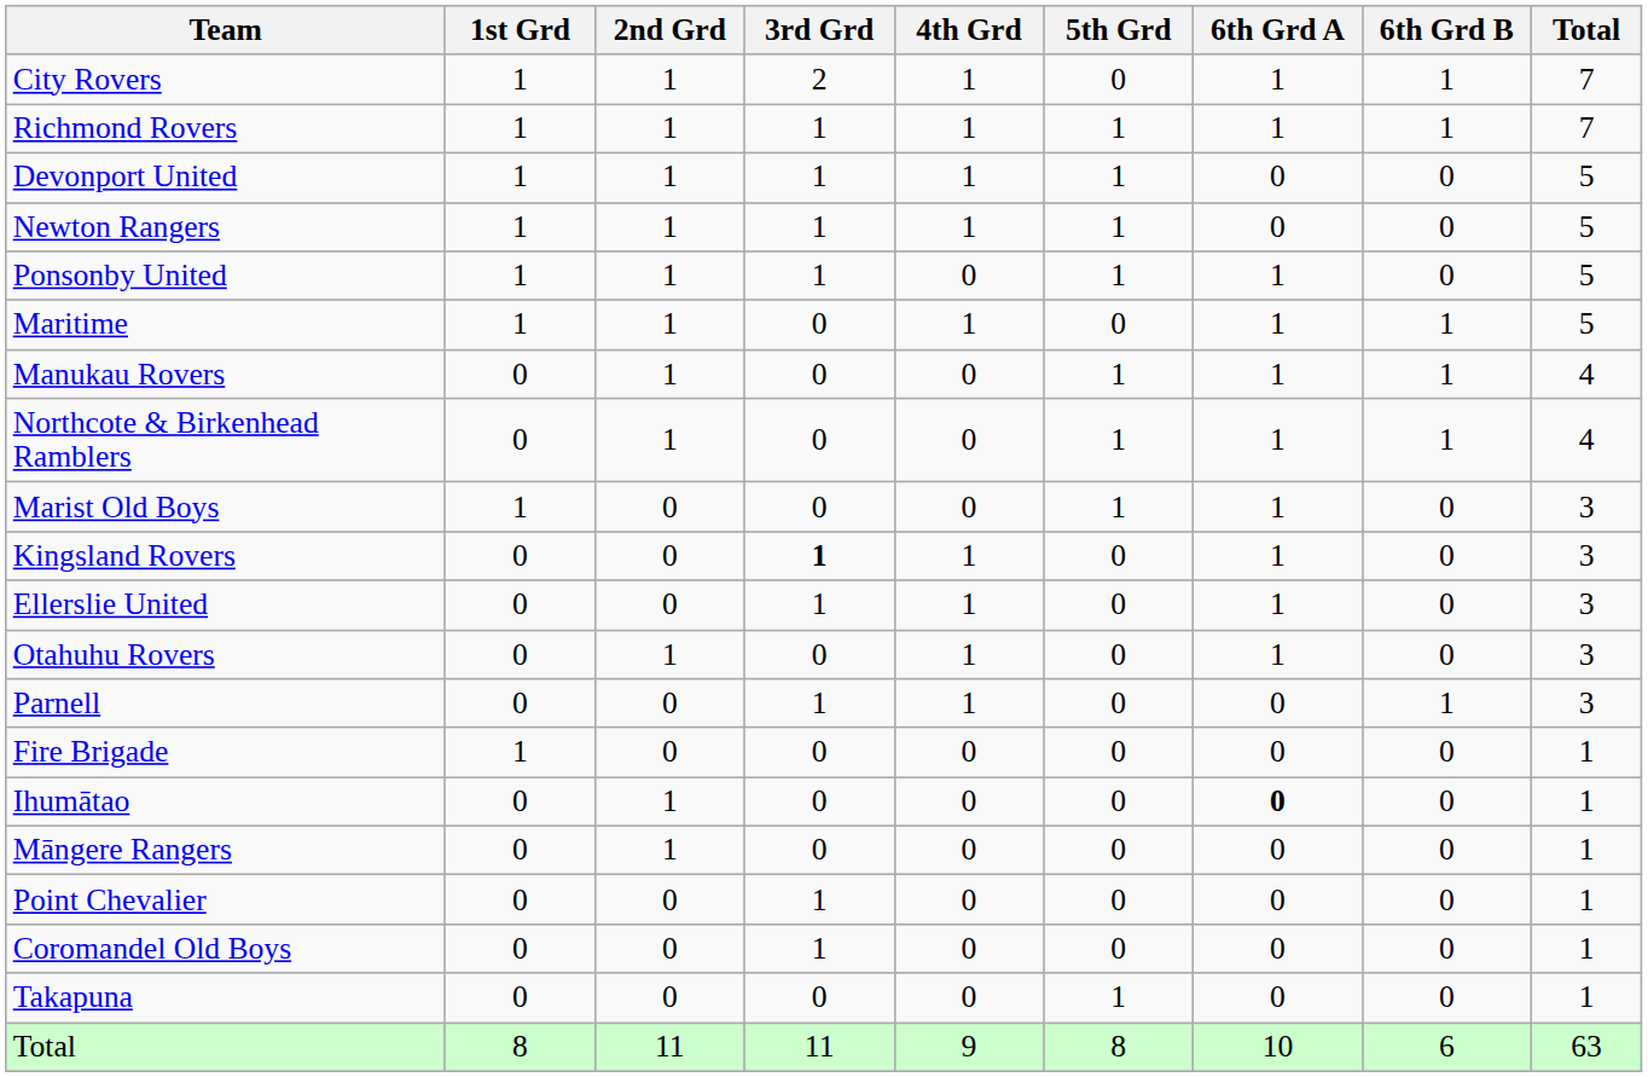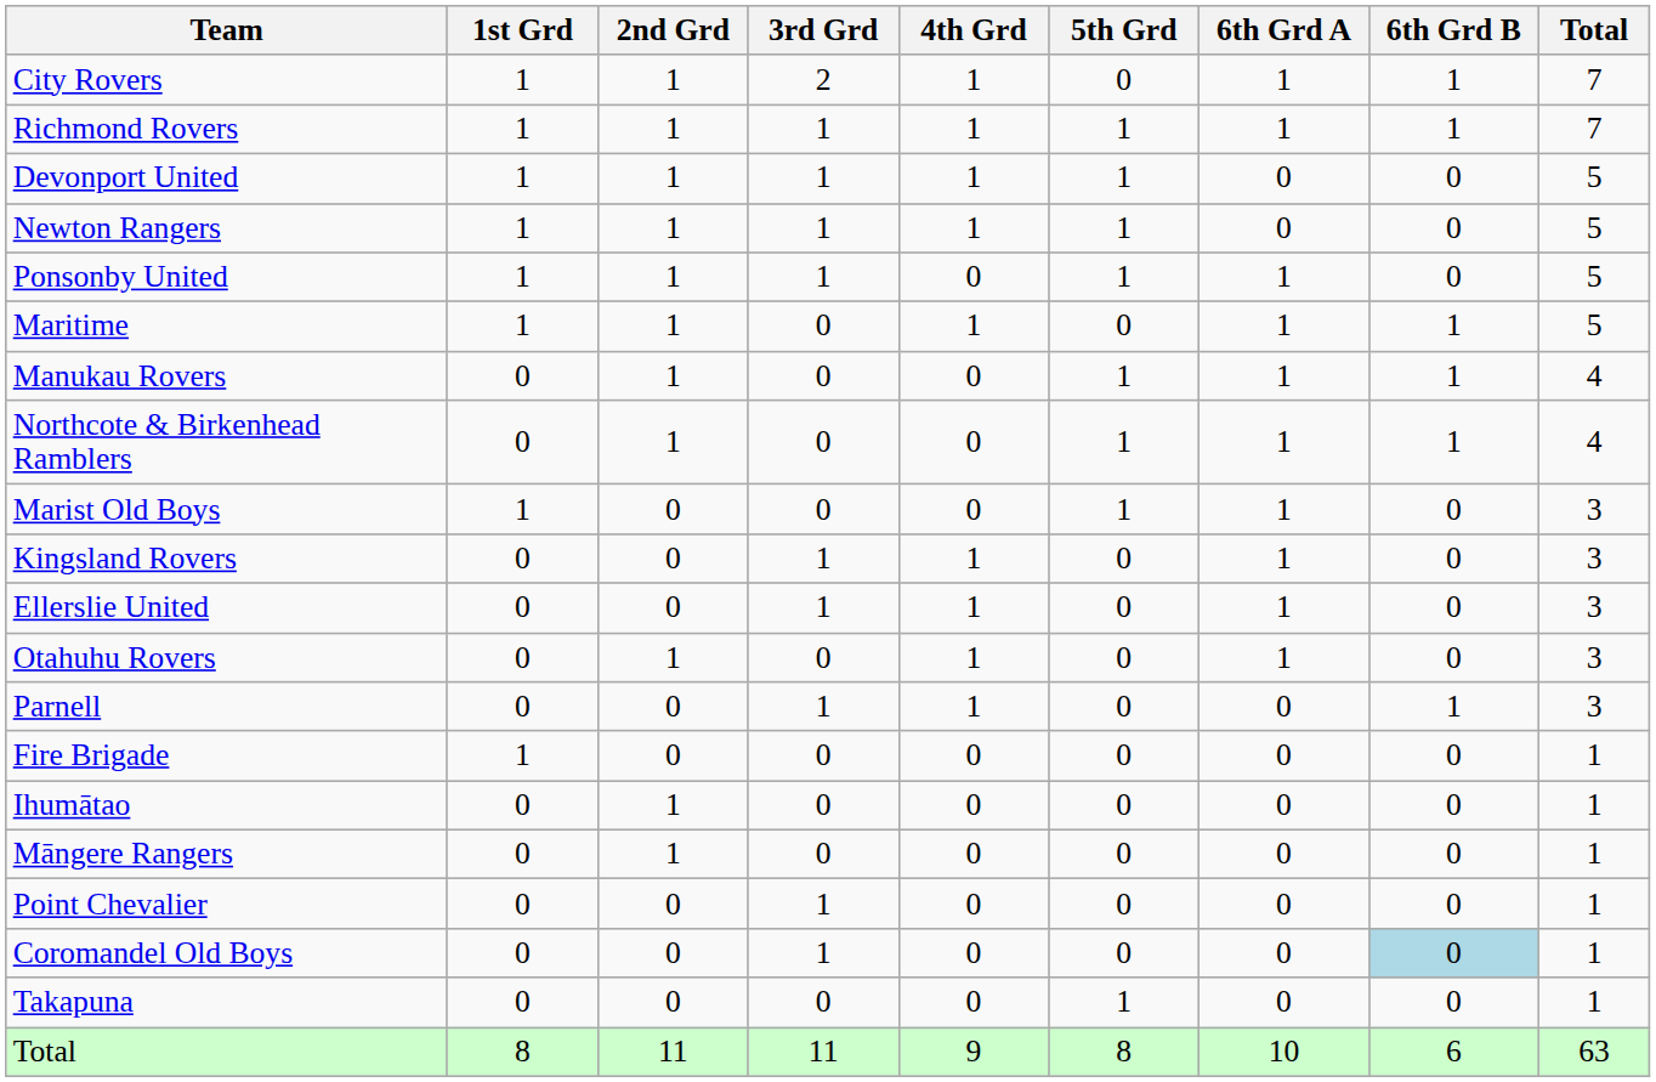Kingsland Rovers | 3rd Grd: bold -> normal
Ihumātao | 6th Grd A: bold -> normal
Coromandel Old Boys | 6th Grd B: no background -> lightblue background
